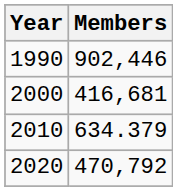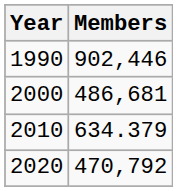2000 | Members: 416,681 -> 486,681
